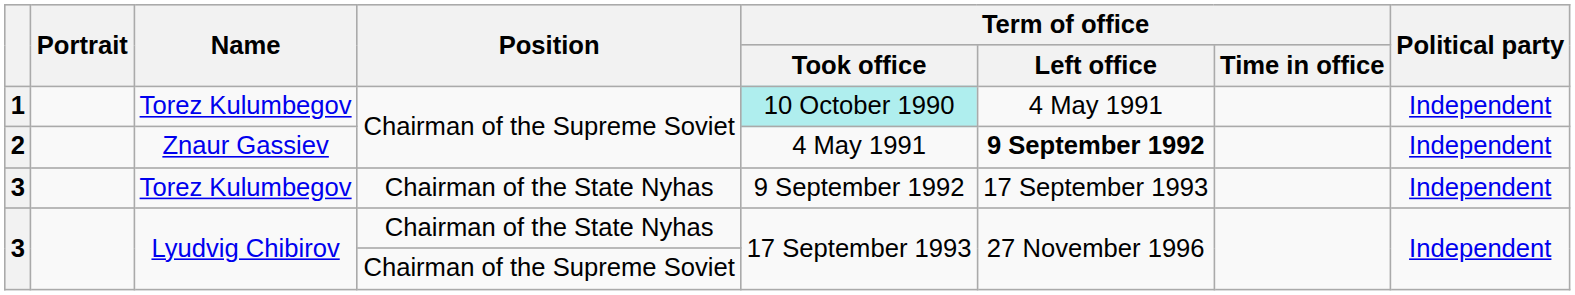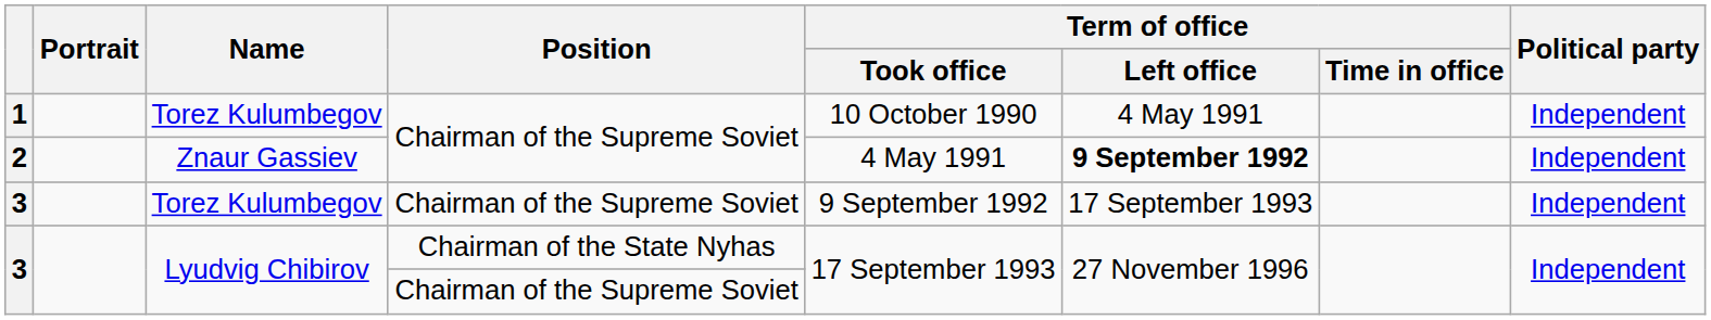1 | Term of office / Took office: paleturquoise background -> no background
3 / Torez Kulumbegov | Position: Chairman of the State Nyhas -> Chairman of the Supreme Soviet
